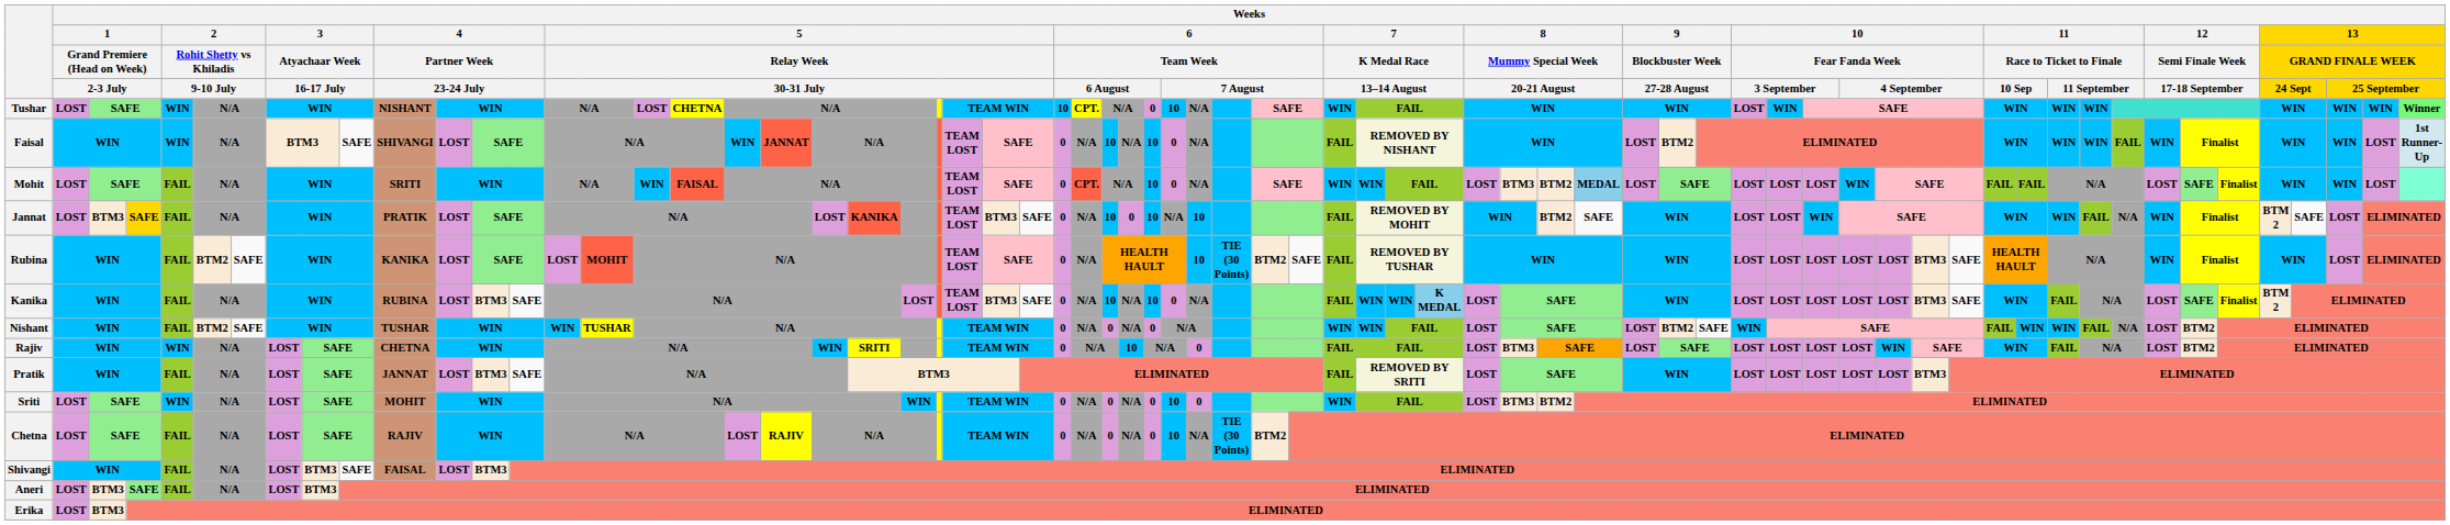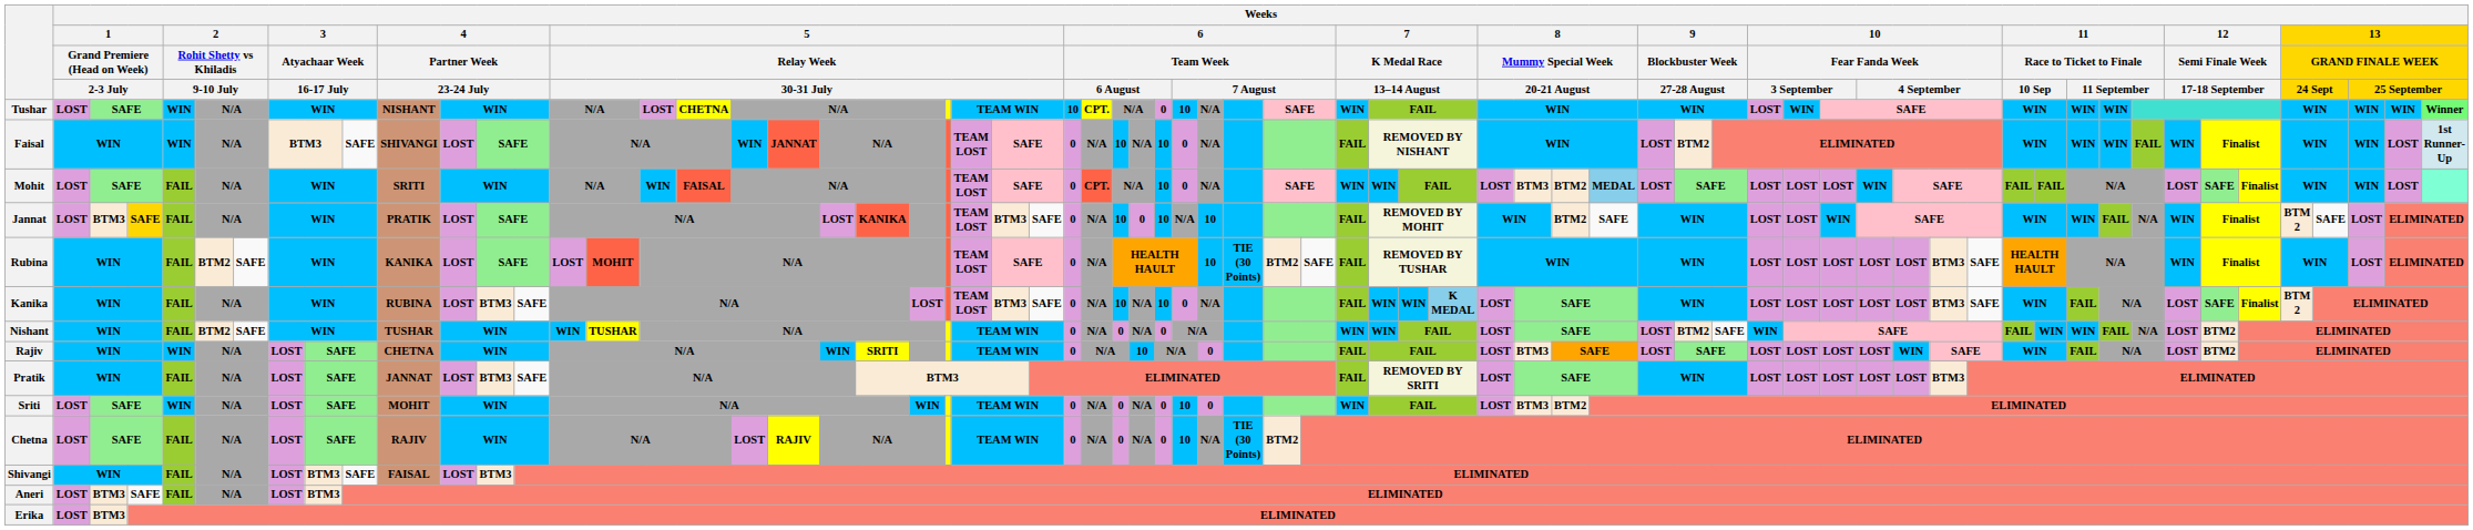Aneri | column 4: lightgreen background -> no background
